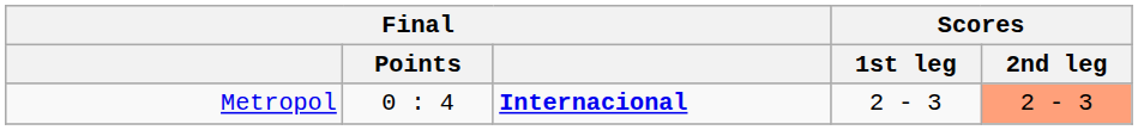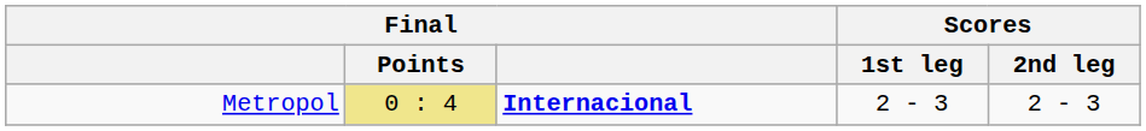Metropol | Final / Points: no background -> khaki background
Metropol | Scores / 2nd leg: lightsalmon background -> no background
